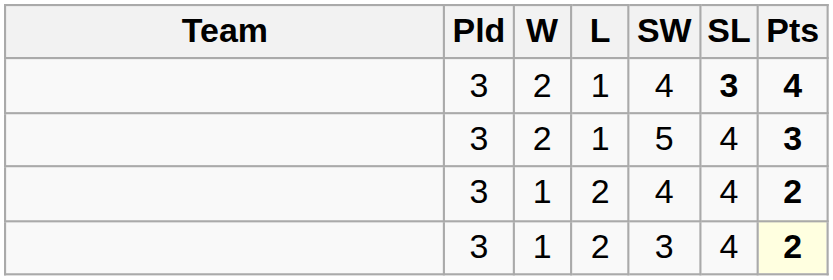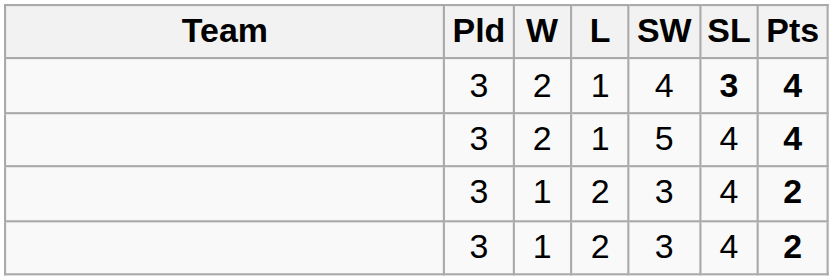row 3 | Pts: 3 -> 4
row 4 | SW: 4 -> 3
row 5 | Pts: lightyellow background -> no background
